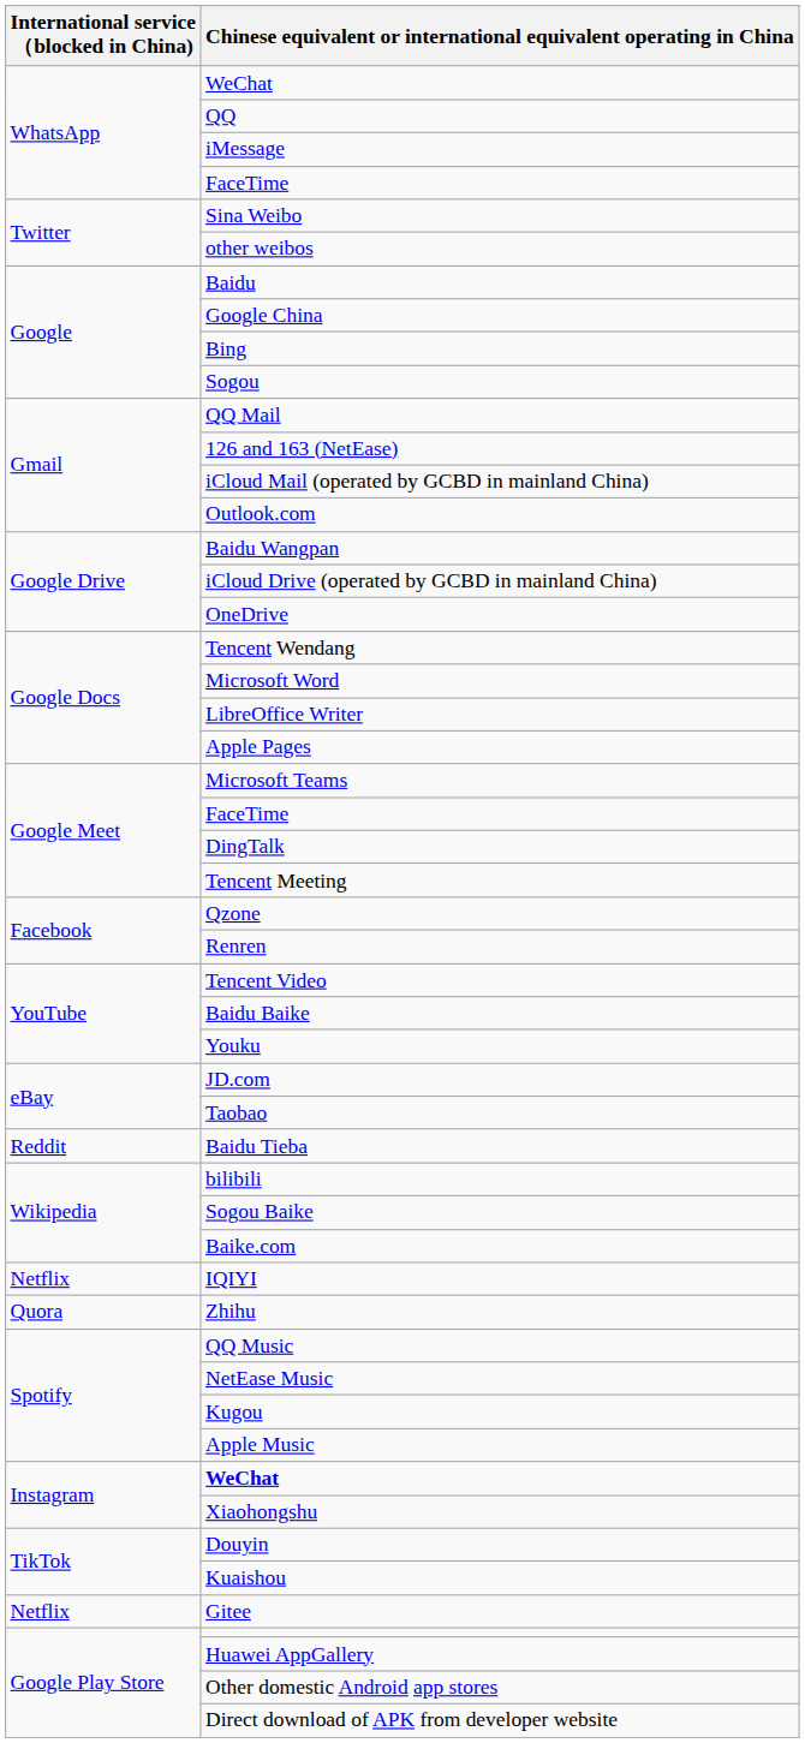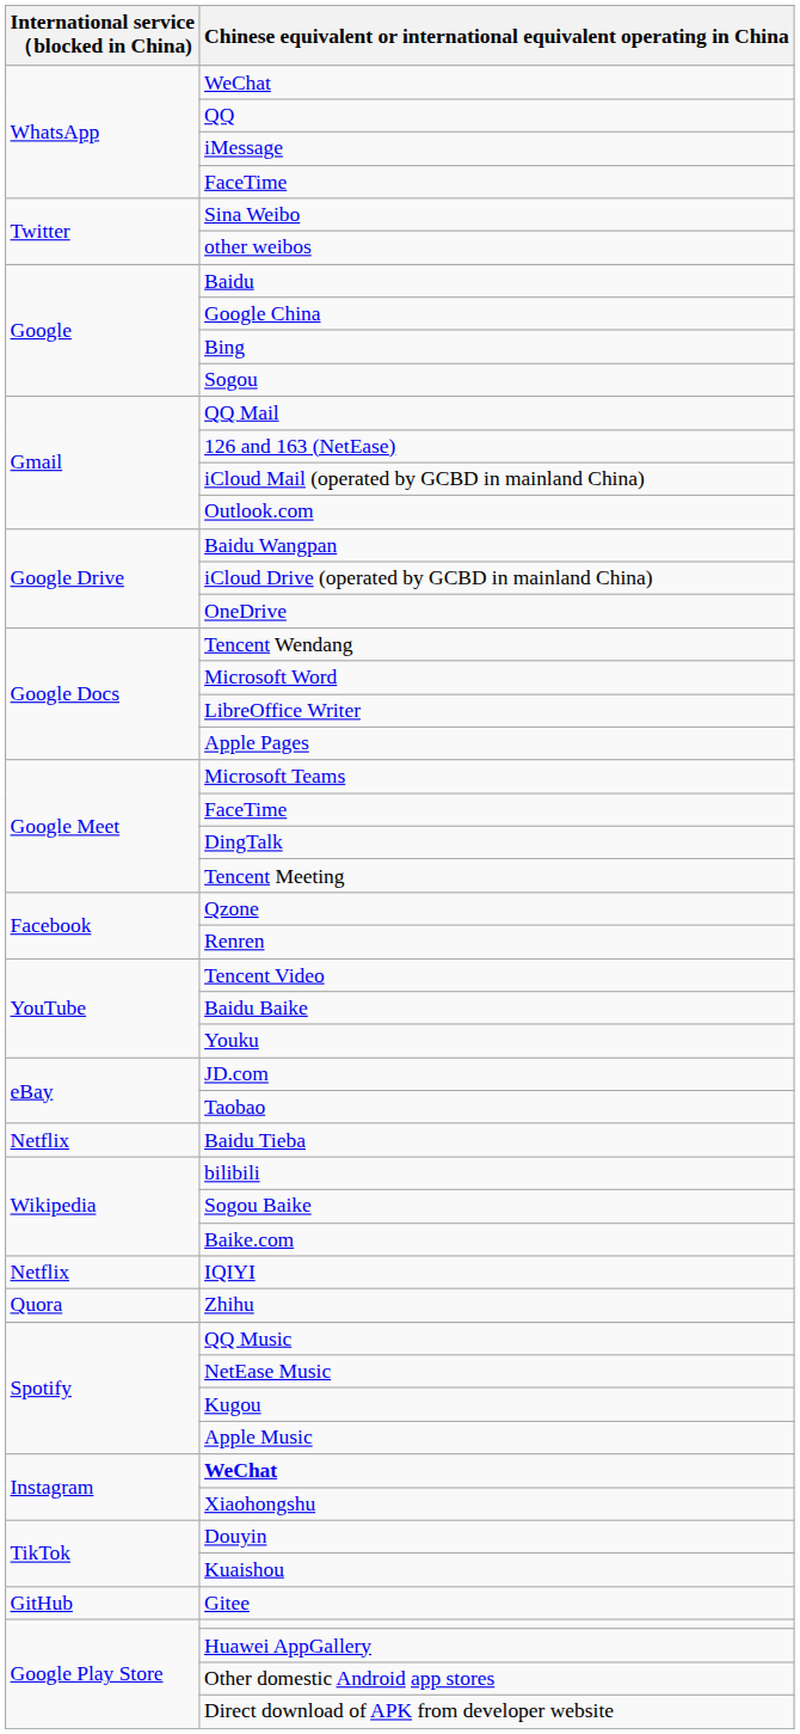row 34 | International service （blocked in China): Reddit -> Netflix
row 48 | International service （blocked in China): Netflix -> GitHub
